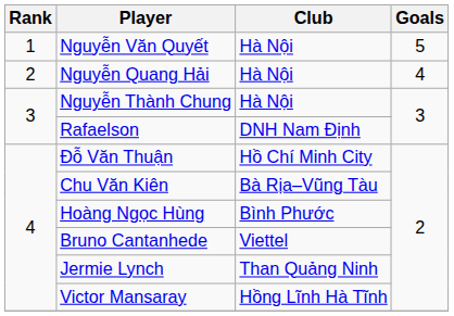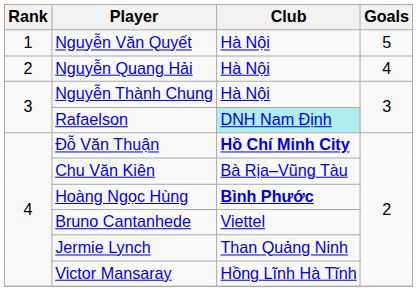Rafaelson | Club: no background -> paleturquoise background
Đỗ Văn Thuận | Club: normal -> bold
Hoàng Ngọc Hùng | Club: normal -> bold
